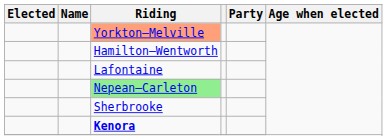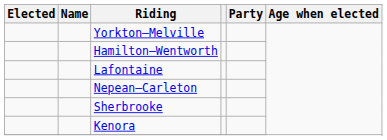Yorkton—Melville | Riding: lightsalmon background -> no background
Nepean—Carleton | Riding: lightgreen background -> no background
Kenora | Riding: bold -> normal
